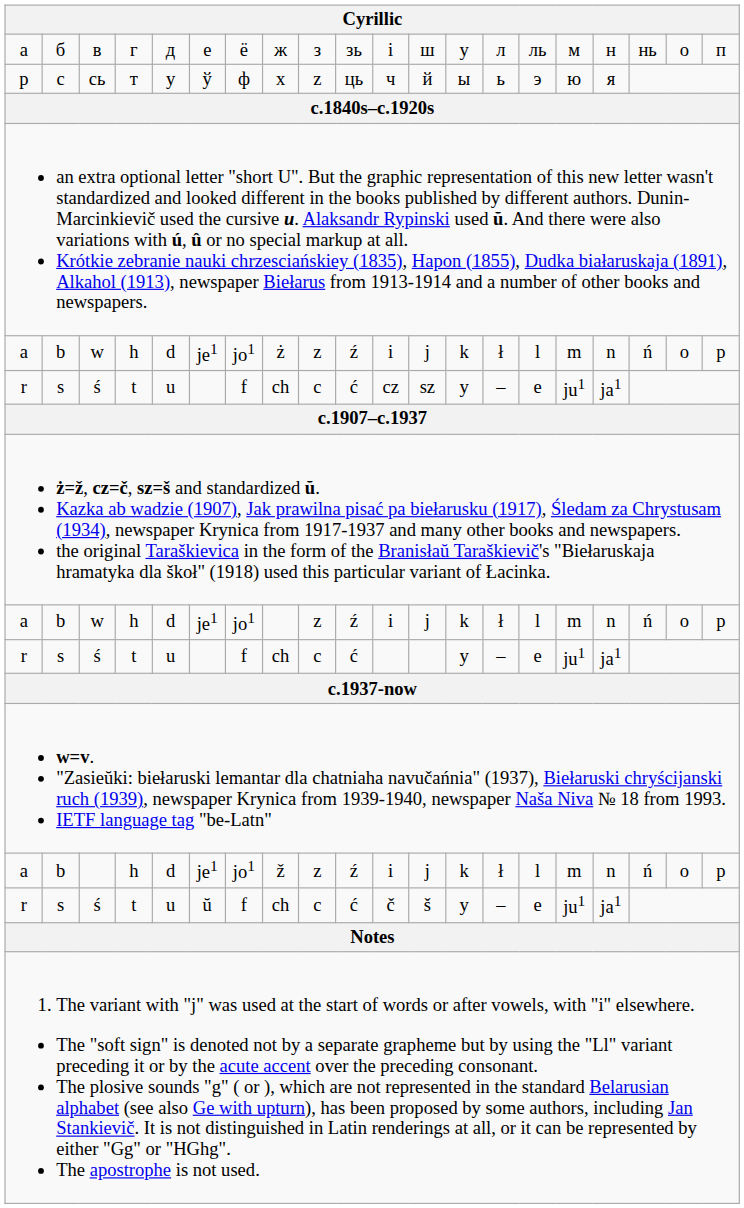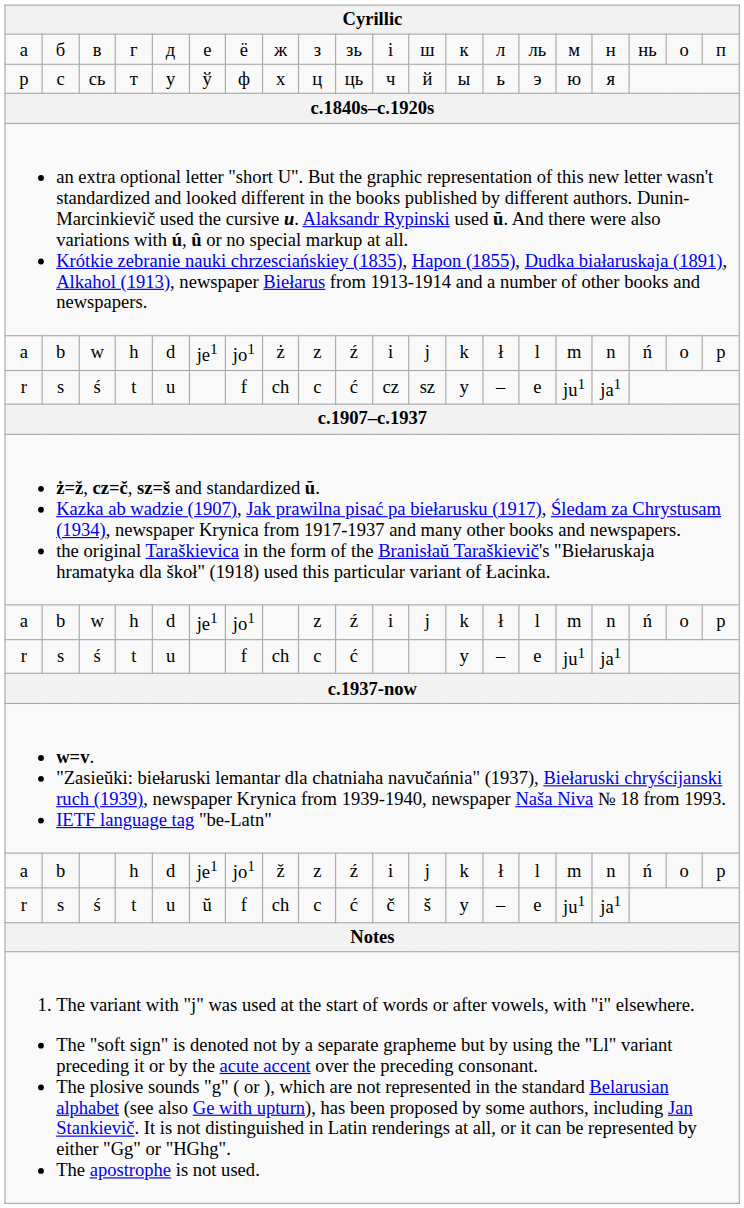в | column 13: y -> к
сь | column 9: z -> ц
